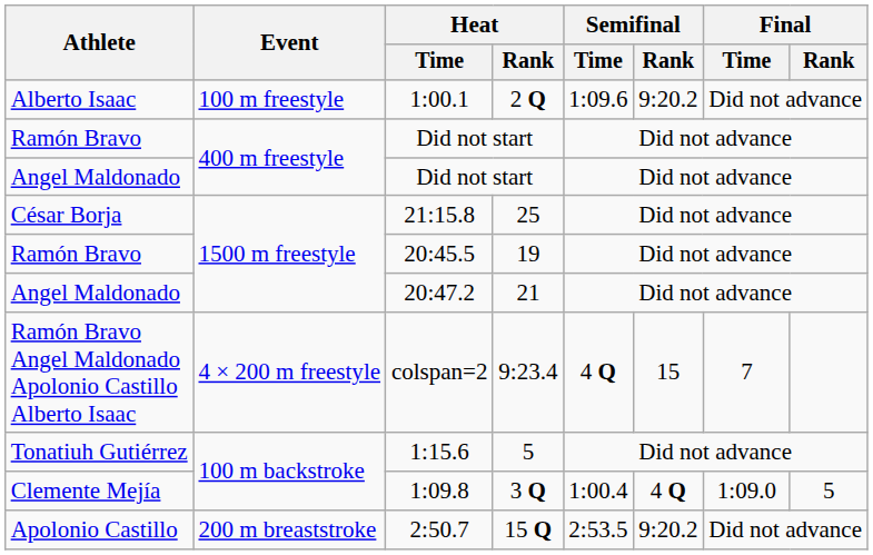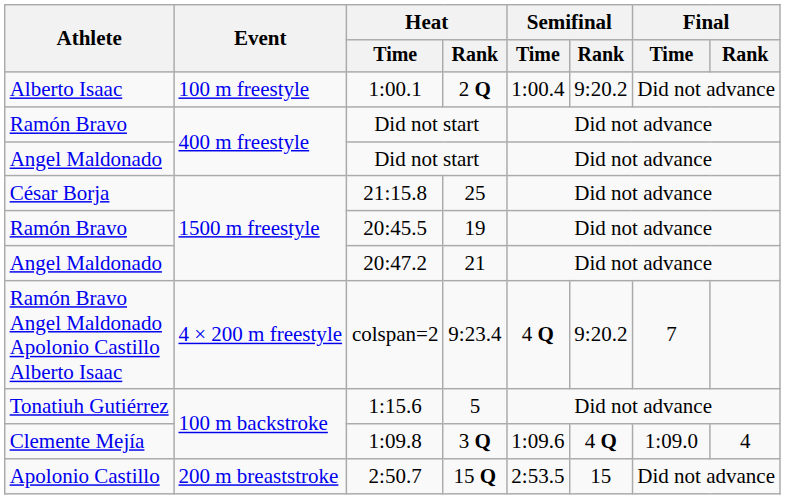1:00.1 | Semifinal / Time: 1:09.6 -> 1:00.4
colspan=2 | Semifinal / Rank: 15 -> 9:20.2
1:09.8 | Semifinal / Time: 1:00.4 -> 1:09.6
1:09.8 | Final / Rank: 5 -> 4
2:50.7 | Semifinal / Rank: 9:20.2 -> 15
